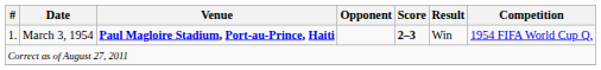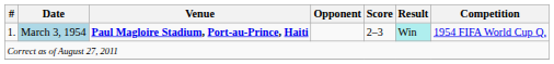1. | Date: no background -> lightblue background
1. | Score: bold -> normal
1. | Result: no background -> paleturquoise background
